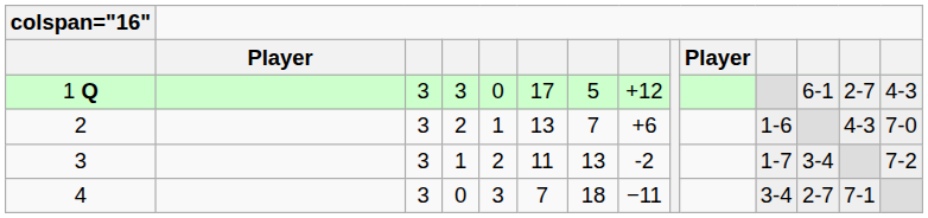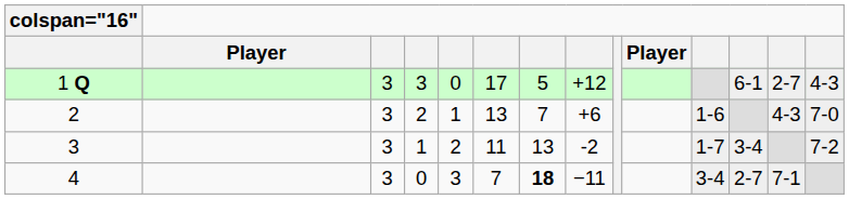4 | column 7: normal -> bold
